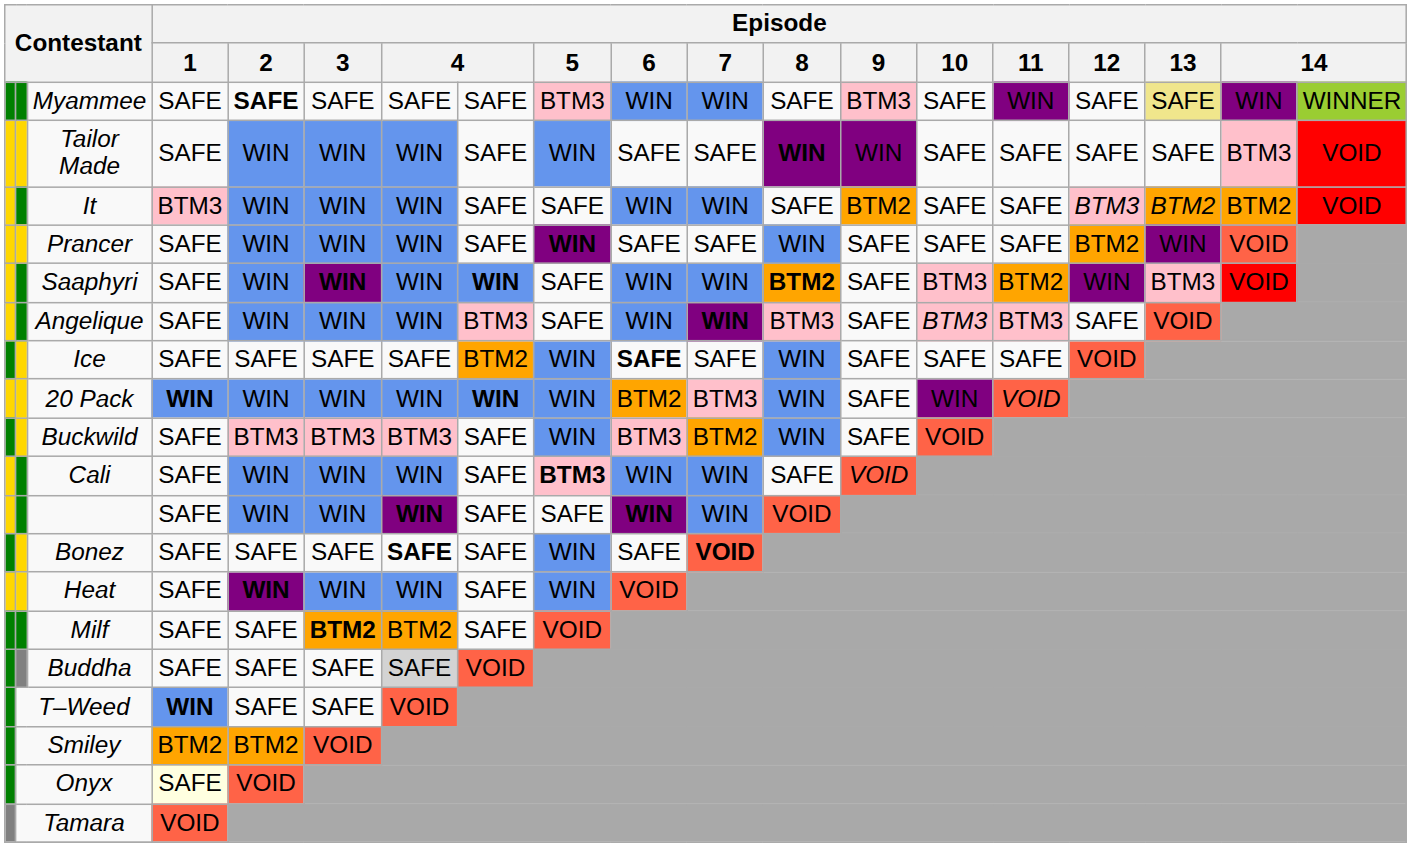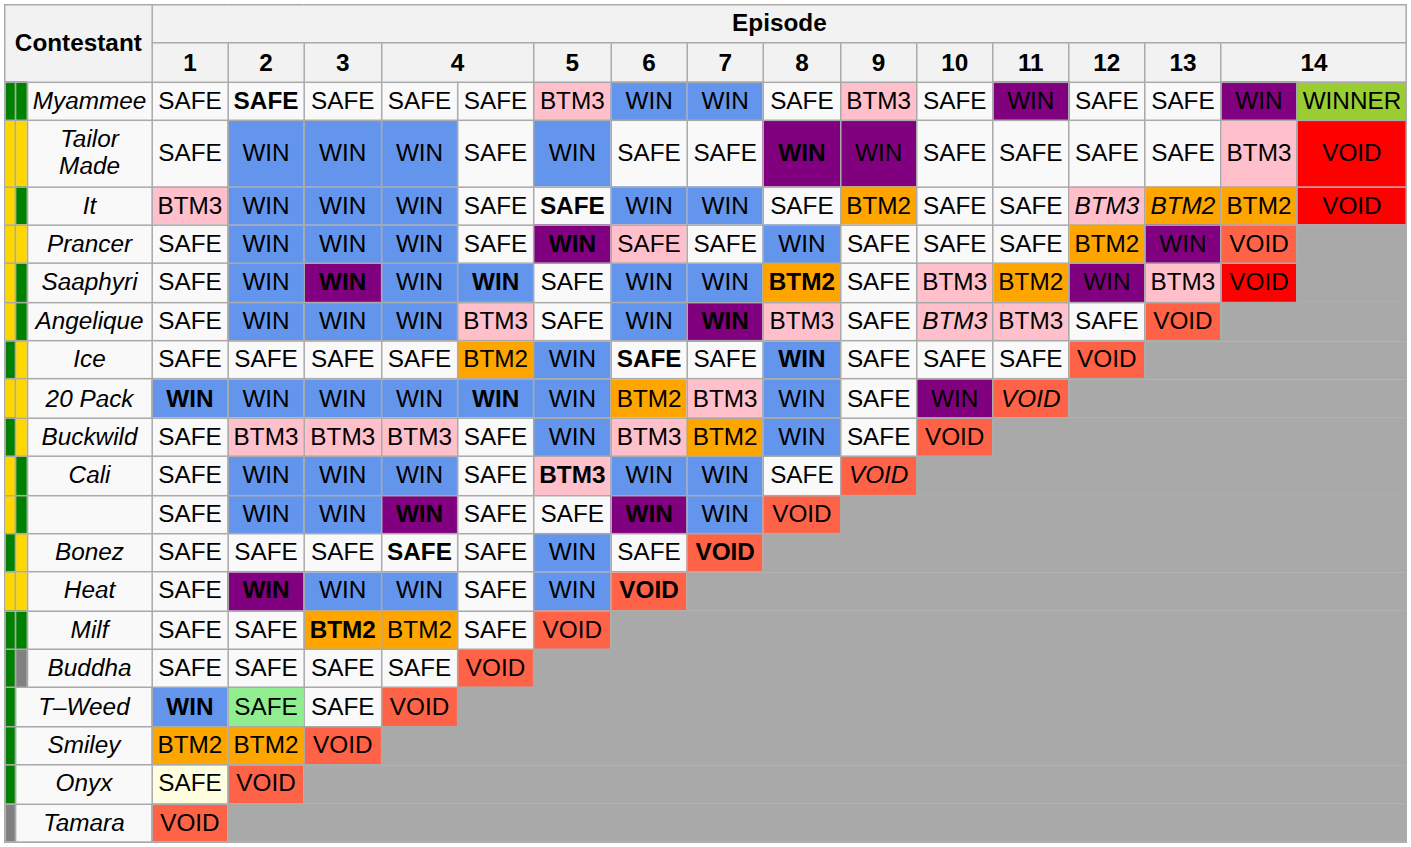Myammee | Episode / 13: khaki background -> no background
It | Episode / 5: normal -> bold
Prancer | Episode / 6: no background -> pink background
Ice | Episode / 8: normal -> bold
Heat | Episode / 6: normal -> bold
Buddha | column 7: lightgrey background -> no background
T–Weed | Episode / 2: no background -> lightgreen background
